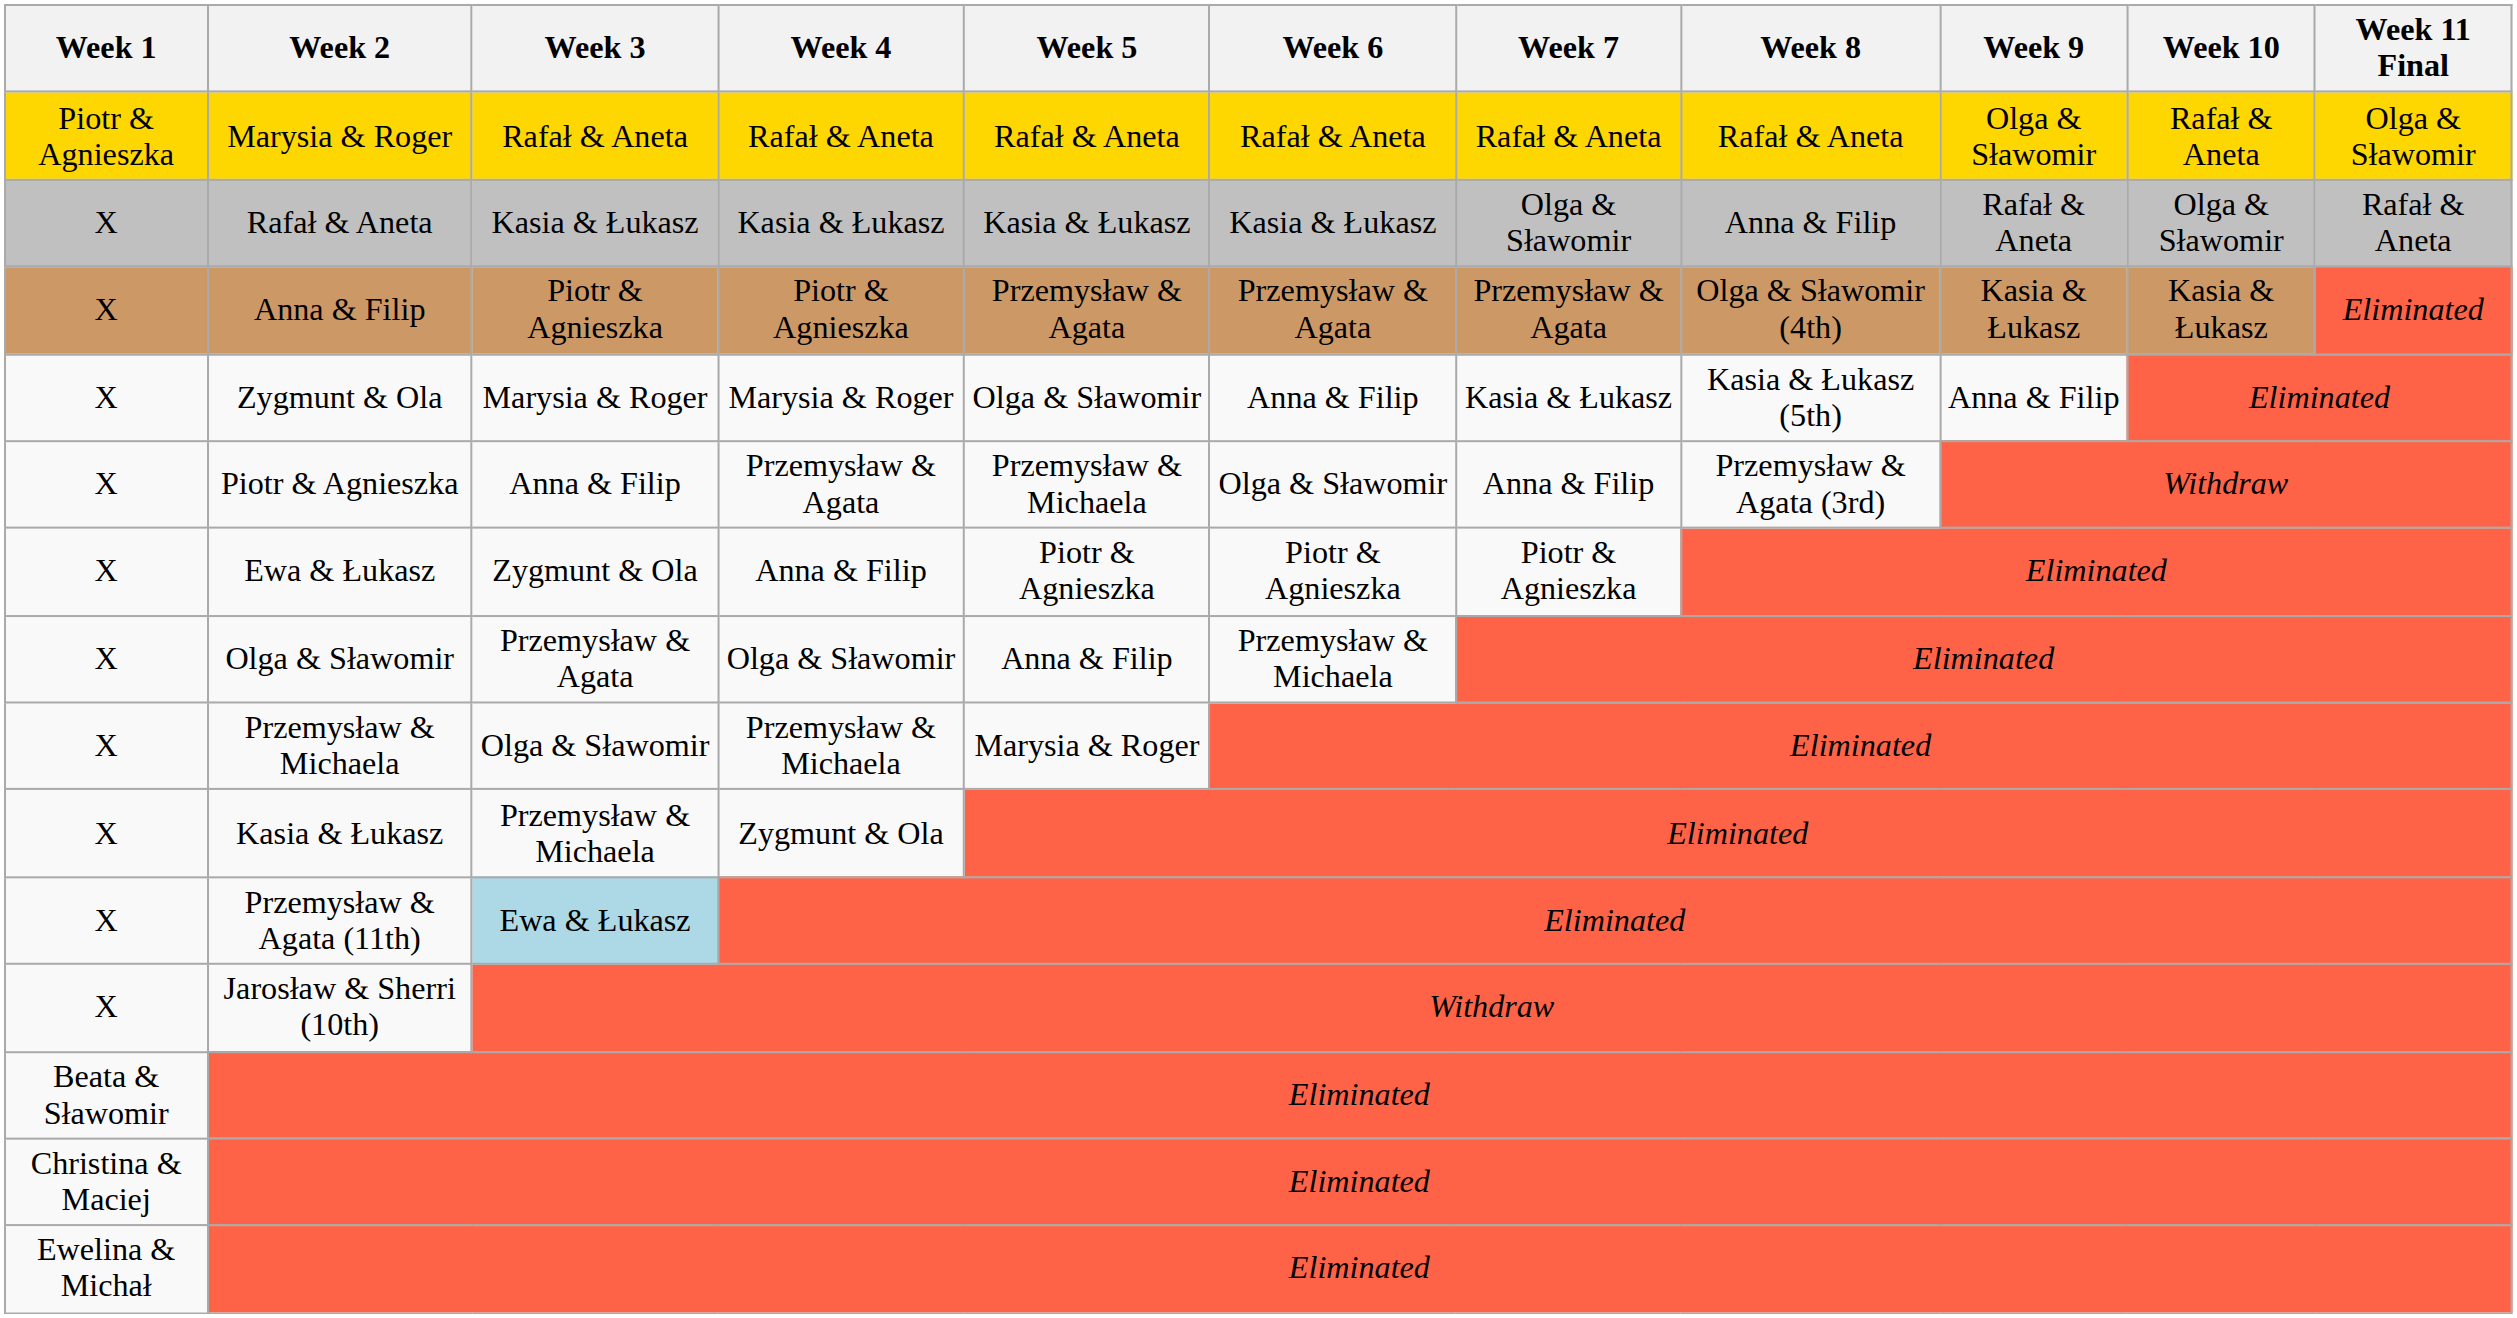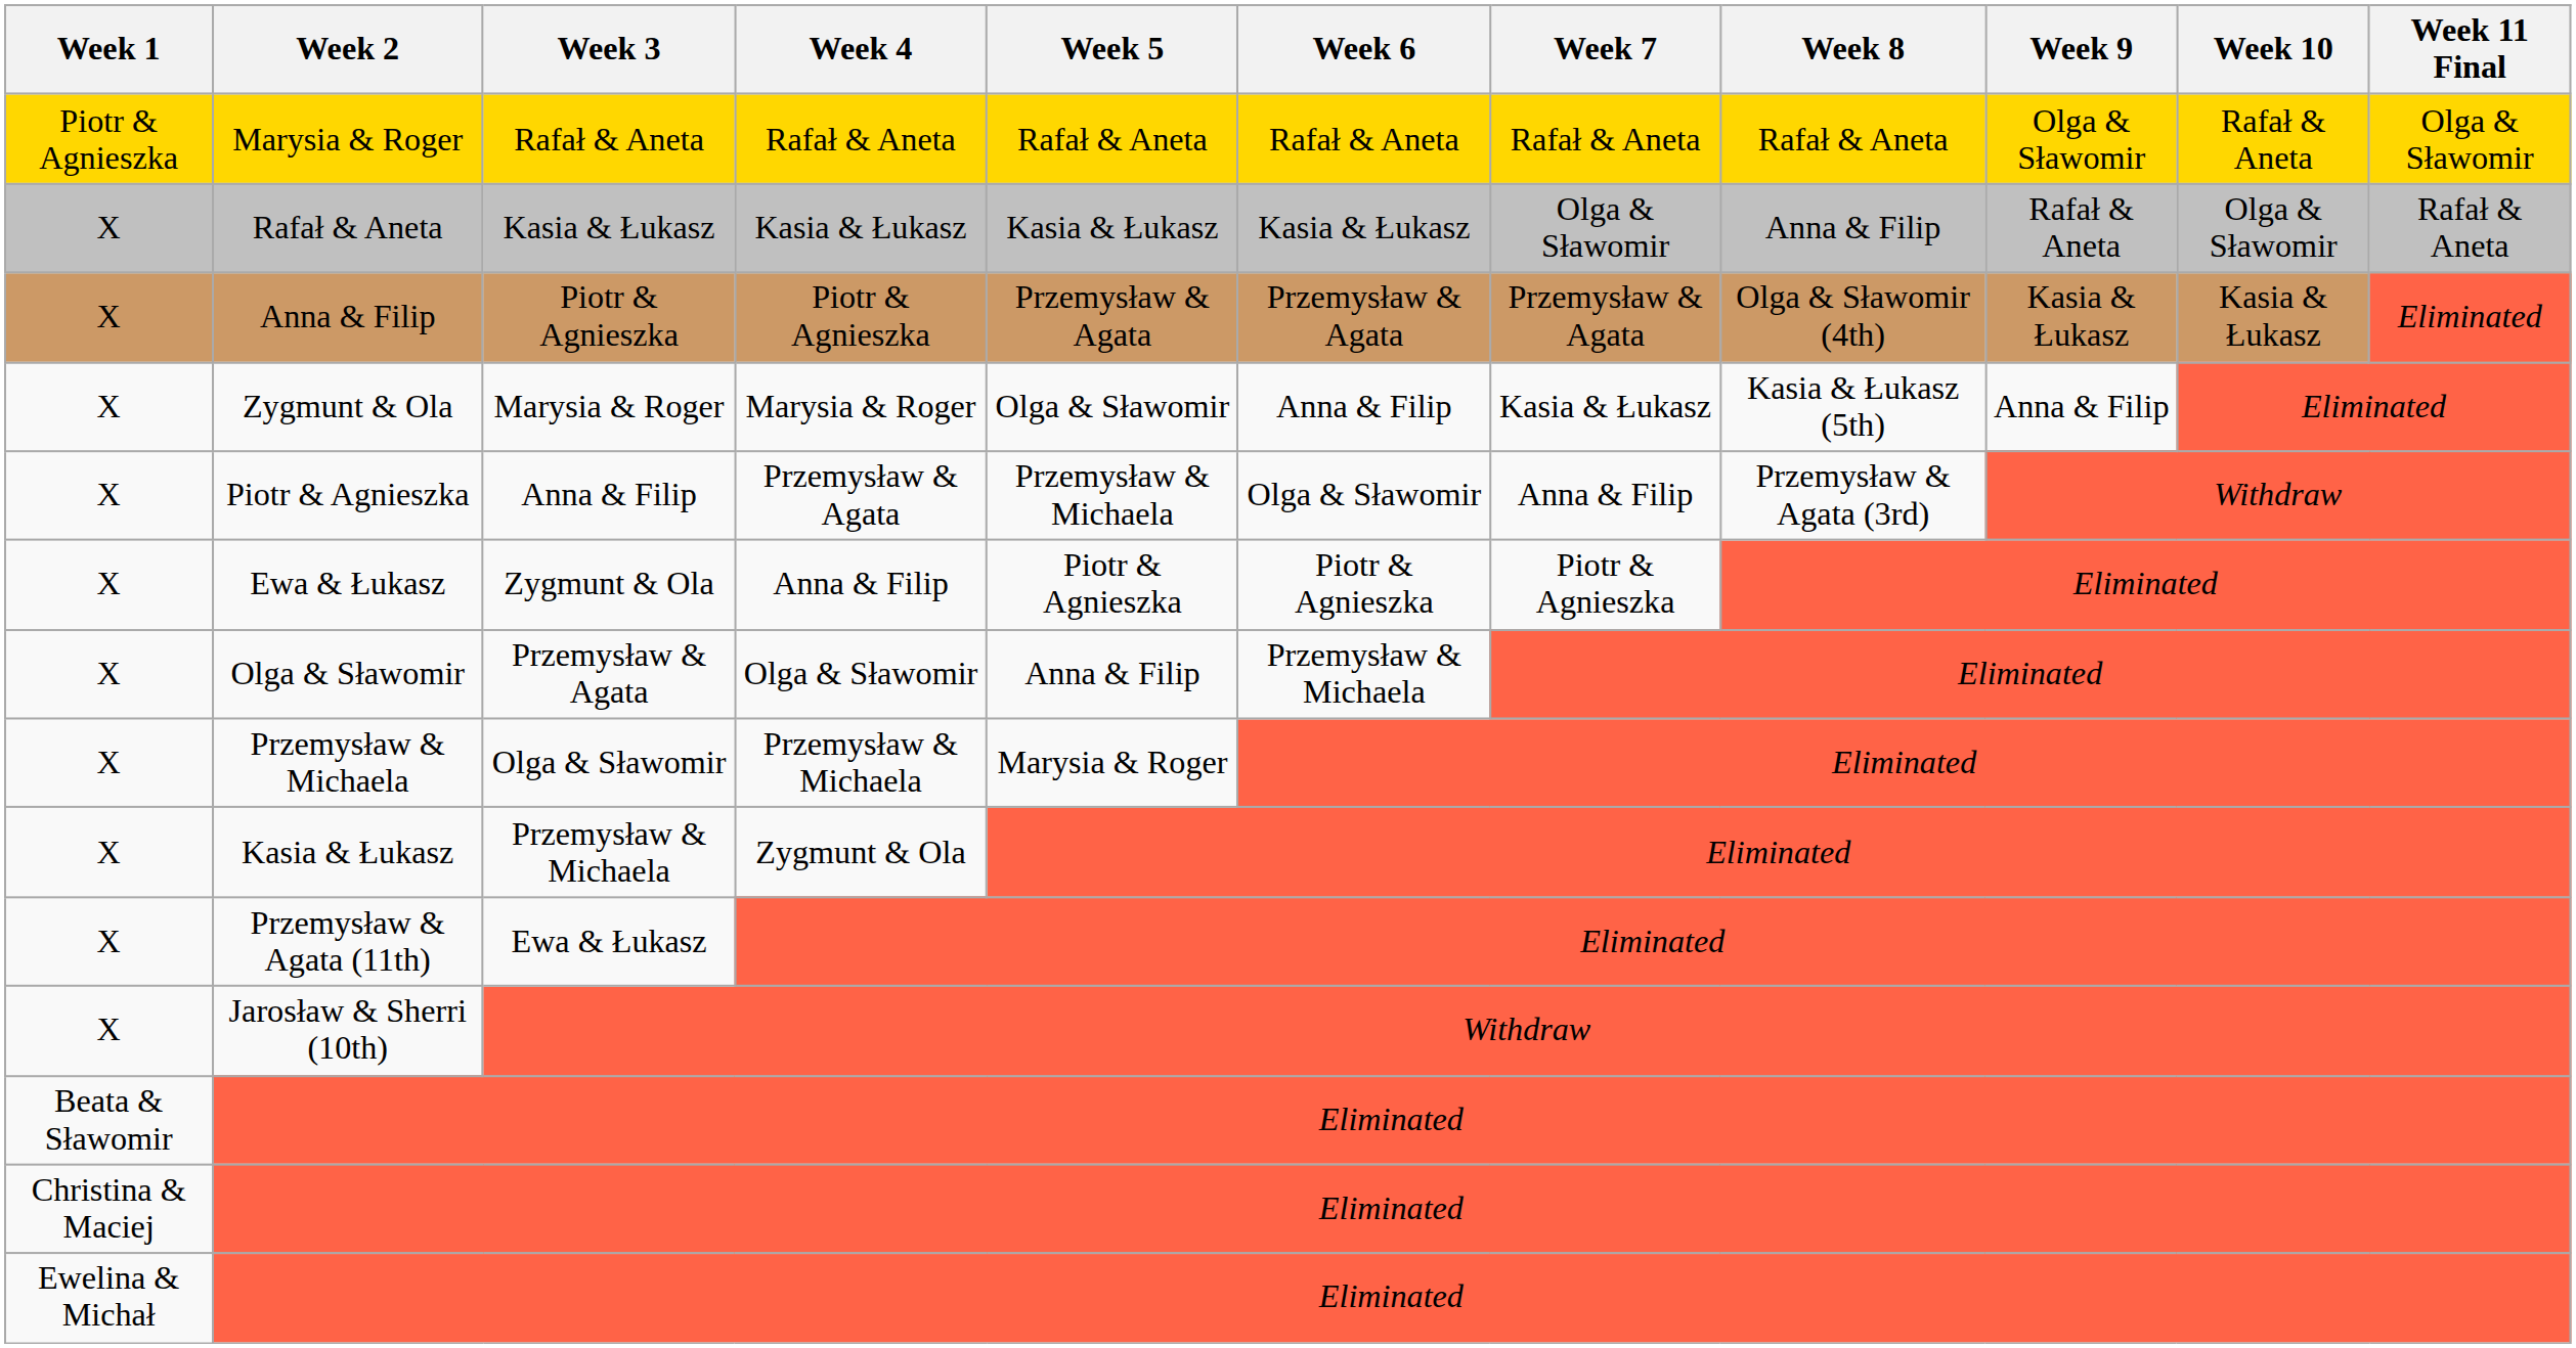Przemysław & Agata (11th) | Week 3: lightblue background -> no background
